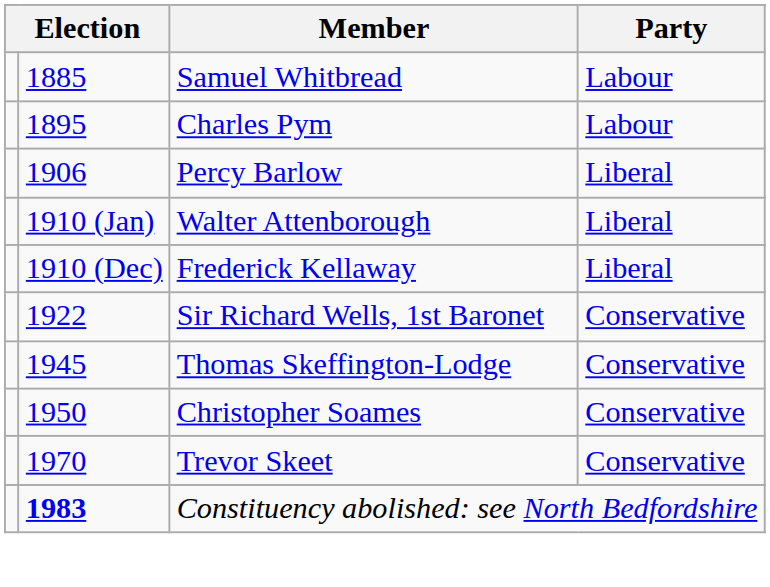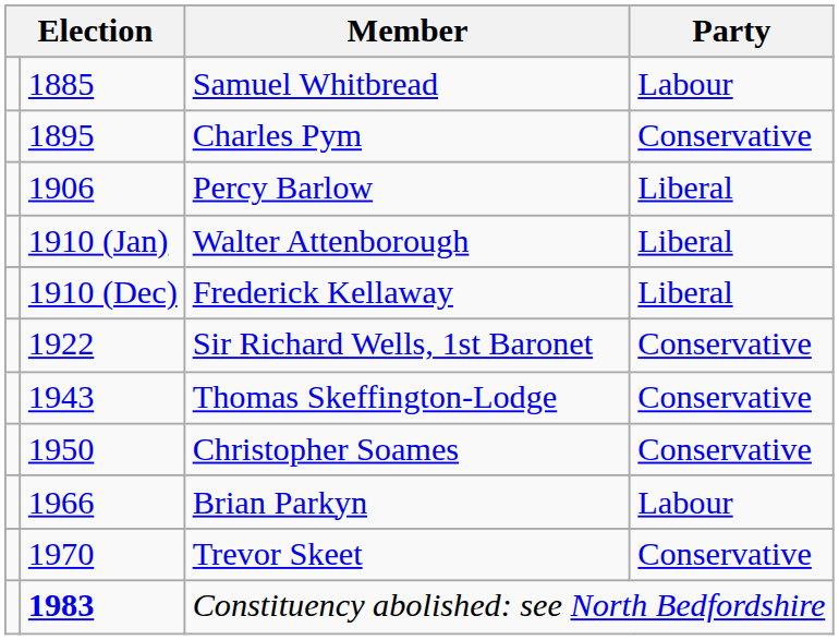Charles Pym | Party: Labour -> Conservative
Thomas Skeffington-Lodge | column 2: 1945 -> 1943
+ row: 1966 | Brian Parkyn | Labour
